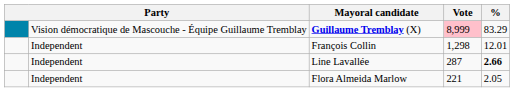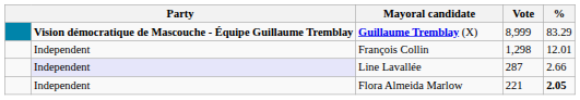Guillaume Tremblay (X) | column 2: normal -> bold
Guillaume Tremblay (X) | Vote: pink background -> no background
Line Lavallée | column 2: no background -> lavender background
Line Lavallée | %: bold -> normal
Flora Almeida Marlow | %: normal -> bold
